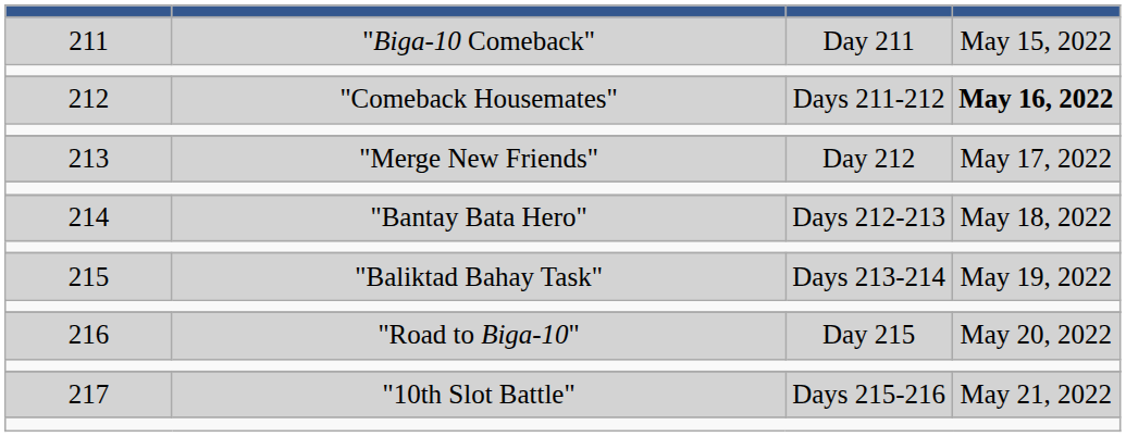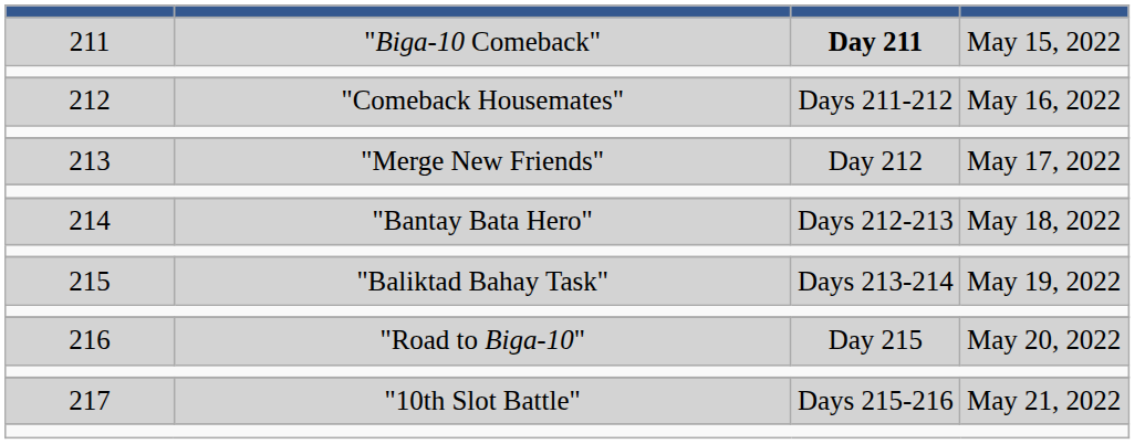211 | column 3: normal -> bold
212 | column 4: bold -> normal
